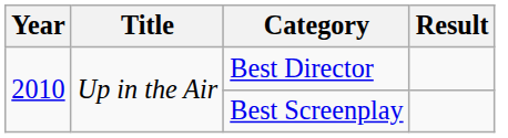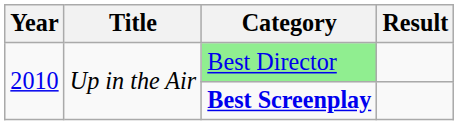Best Director | Category: no background -> lightgreen background
Best Screenplay | Category: normal -> bold
